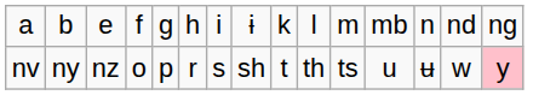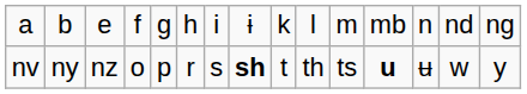nv | column 8: normal -> bold
nv | column 12: normal -> bold
nv | column 15: pink background -> no background
